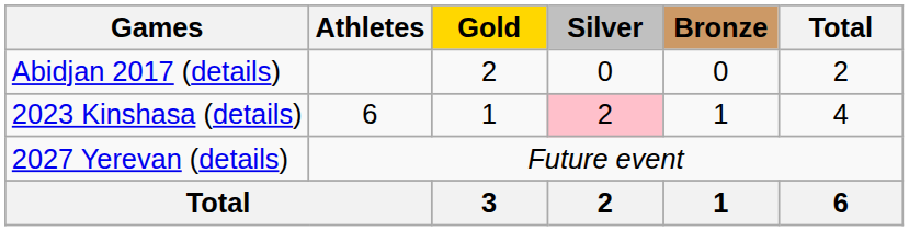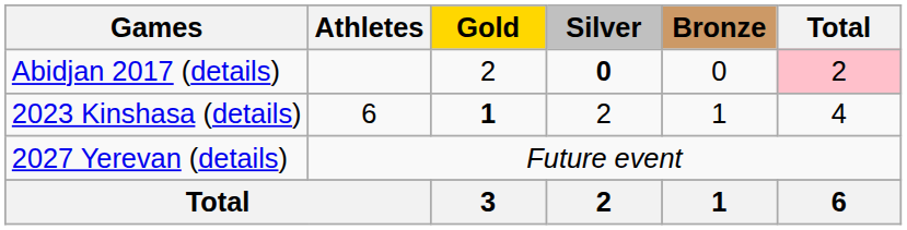Abidjan 2017 (details) | Silver: normal -> bold
Abidjan 2017 (details) | Total: no background -> pink background
2023 Kinshasa (details) | Gold: normal -> bold
2023 Kinshasa (details) | Silver: pink background -> no background
